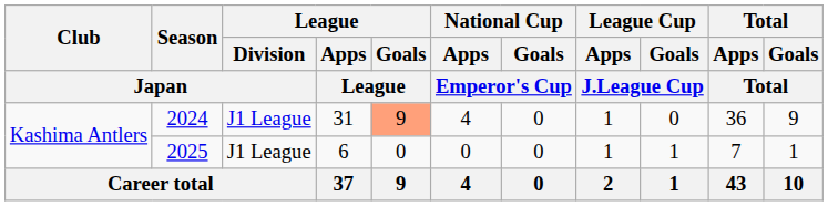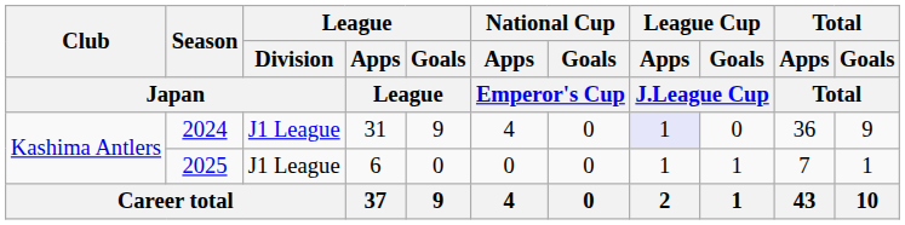2024 | League / Goals / League: lightsalmon background -> no background
2024 | League Cup / Apps / J.League Cup: no background -> lavender background
